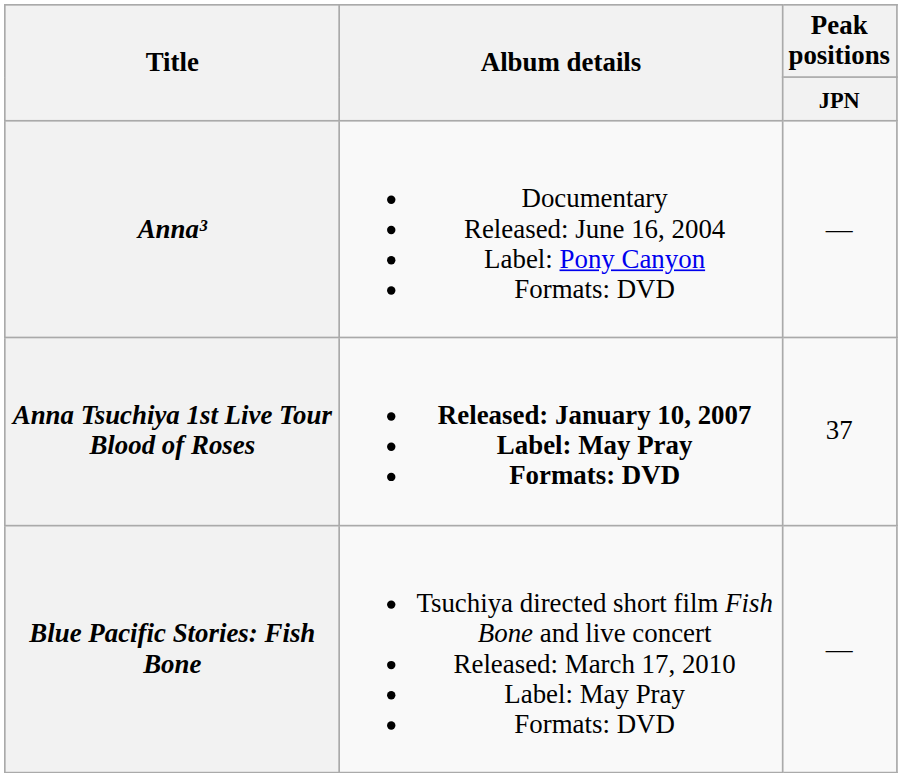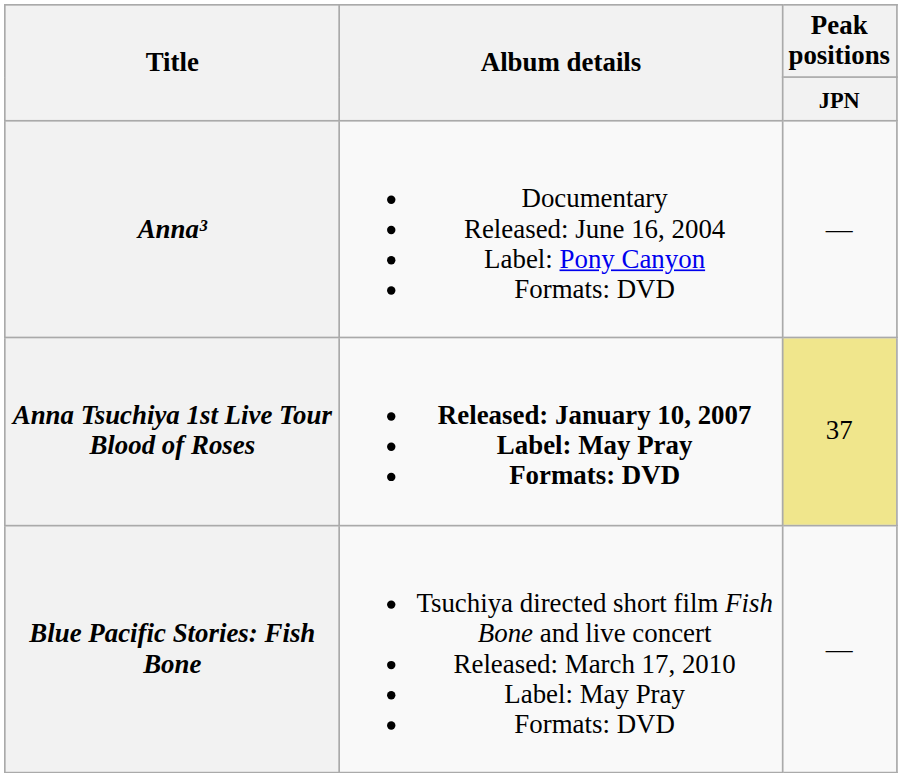Anna Tsuchiya 1st Live Tour Blood of Roses | Peak positions / JPN: no background -> khaki background
